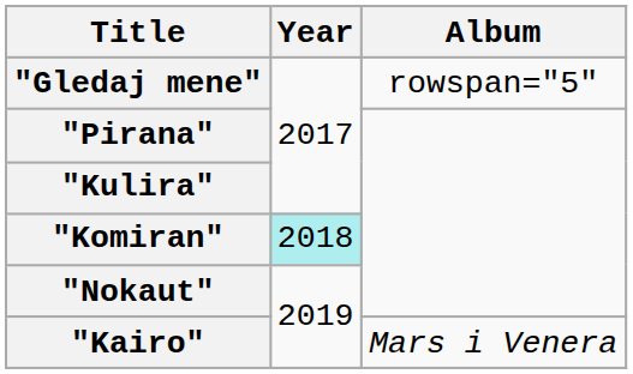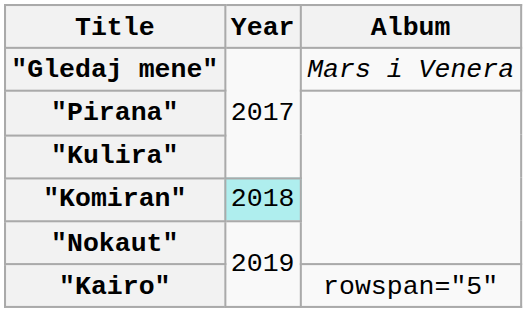"Gledaj mene" | Album: rowspan="5" -> Mars i Venera
"Kairo" | Album: Mars i Venera -> rowspan="5"
